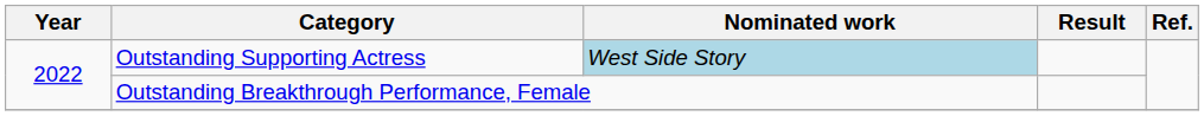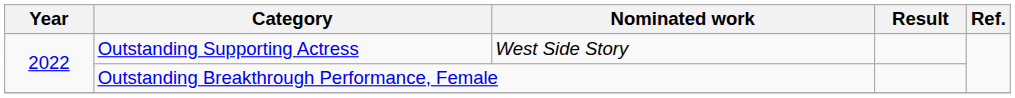Outstanding Supporting Actress | Nominated work: lightblue background -> no background
